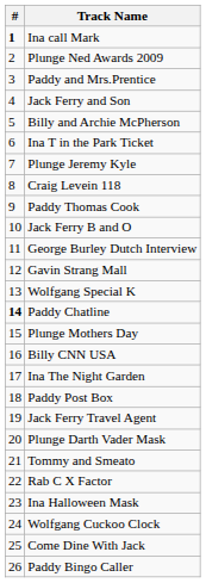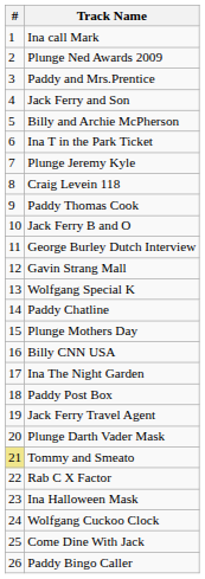Ina call Mark | #: bold -> normal
Paddy Chatline | #: bold -> normal
Tommy and Smeato | #: no background -> khaki background
